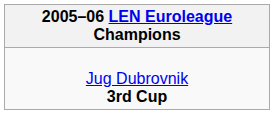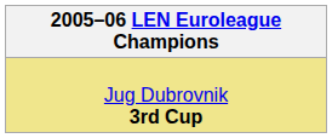row 2 | column 1: no background -> khaki background
